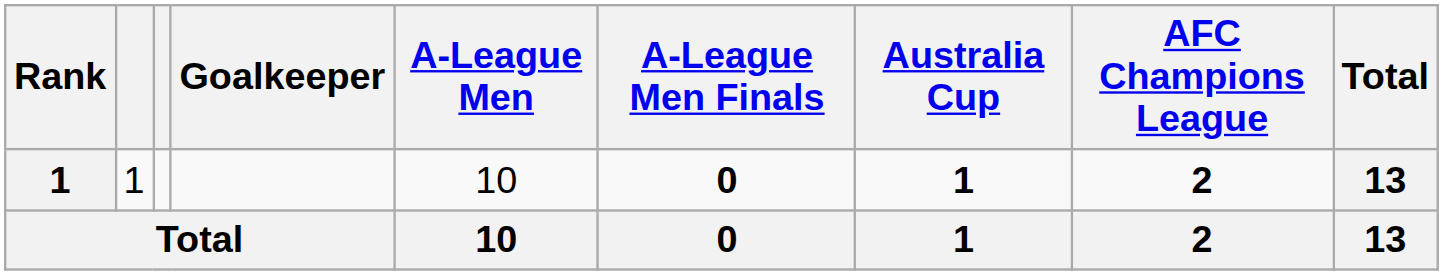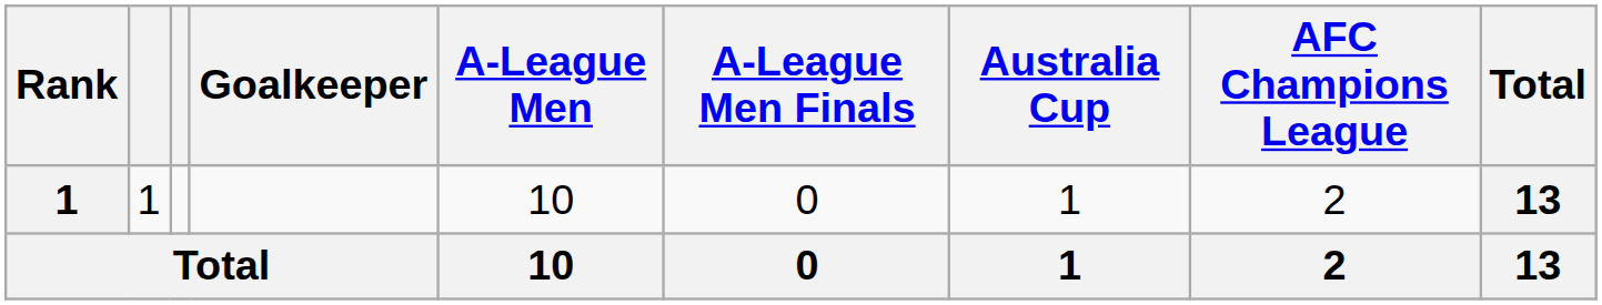row 2 | A-League Men Finals: bold -> normal
row 2 | Australia Cup: bold -> normal
row 2 | AFC Champions League: bold -> normal
